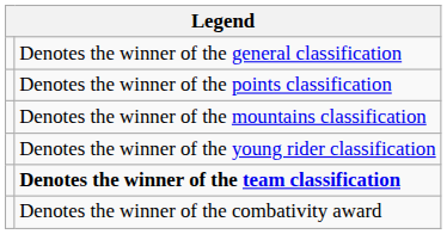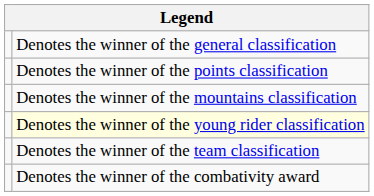Denotes the winner of the young rider classification | column 2: no background -> lightyellow background
Denotes the winner of the team classification | column 2: bold -> normal
